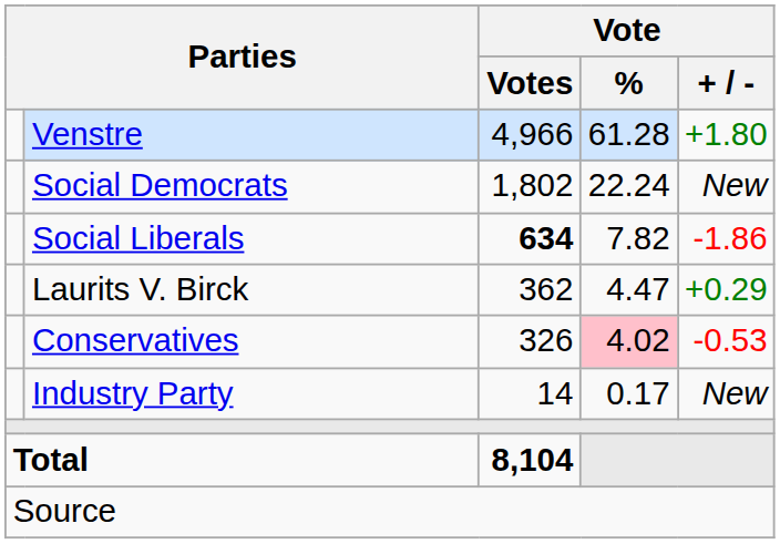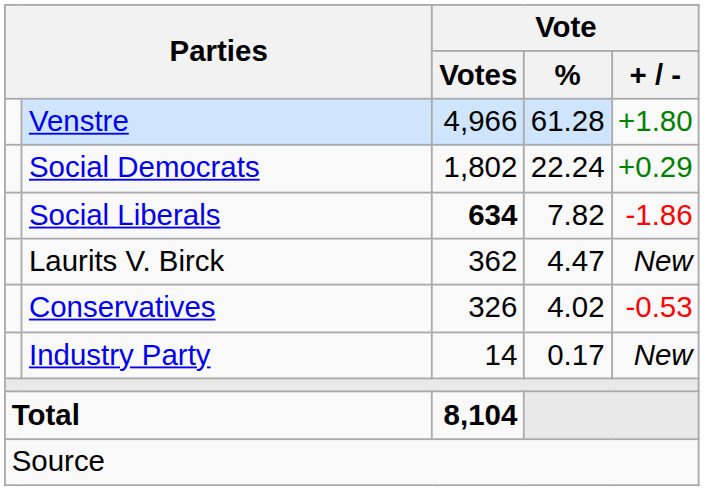Social Democrats | Vote / + / -: New -> +0.29
Laurits V. Birck | Vote / + / -: +0.29 -> New
Conservatives | Vote / %: pink background -> no background
